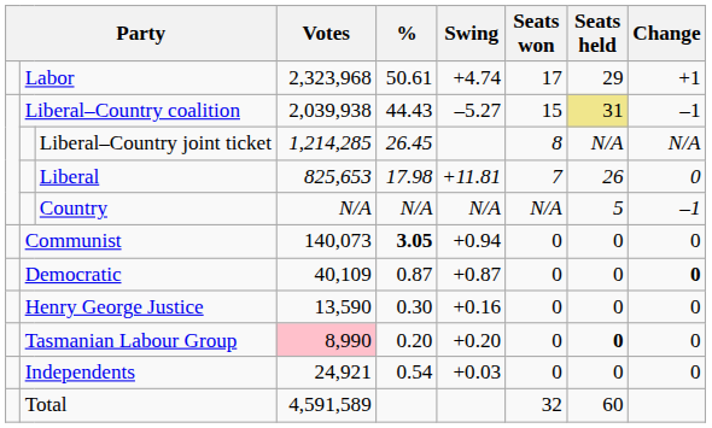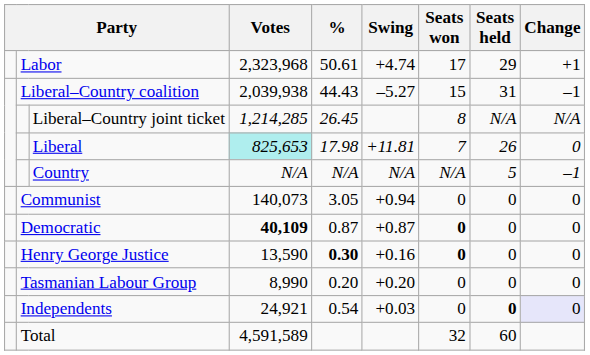Liberal–Country coalition | Seats held: khaki background -> no background
Liberal | Votes: no background -> paleturquoise background
Communist | %: bold -> normal
Democratic | Votes: normal -> bold
Democratic | Seats won: normal -> bold
Democratic | Change: bold -> normal
Henry George Justice | %: normal -> bold
Henry George Justice | Seats won: normal -> bold
Tasmanian Labour Group | Votes: pink background -> no background
Tasmanian Labour Group | Seats held: bold -> normal
Independents | Seats held: normal -> bold
Independents | Change: no background -> lavender background
